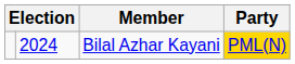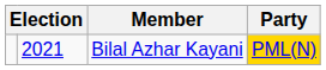Bilal Azhar Kayani | column 2: 2024 -> 2021
